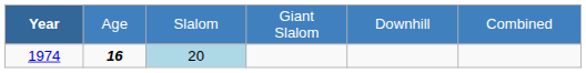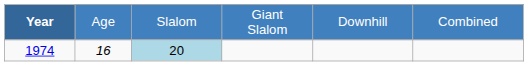1974 | column 2: bold -> normal
